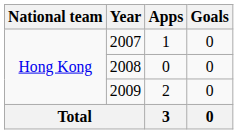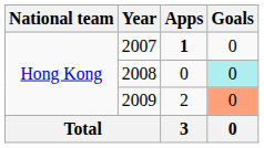2007 | Apps: normal -> bold
2008 | Goals: no background -> paleturquoise background
2009 | Goals: no background -> lightsalmon background
